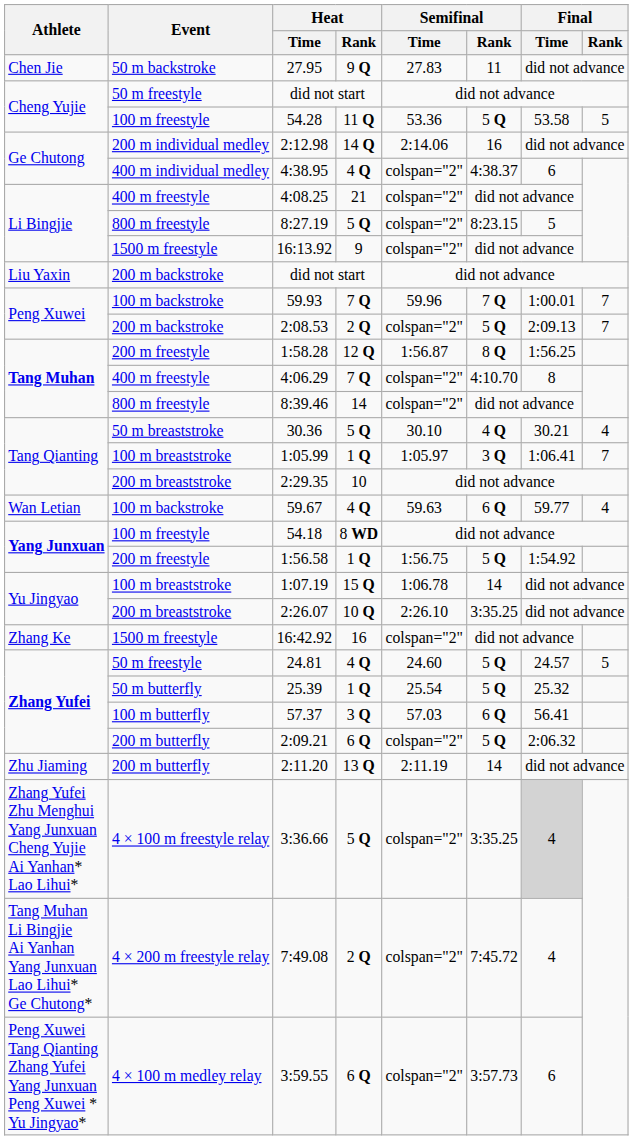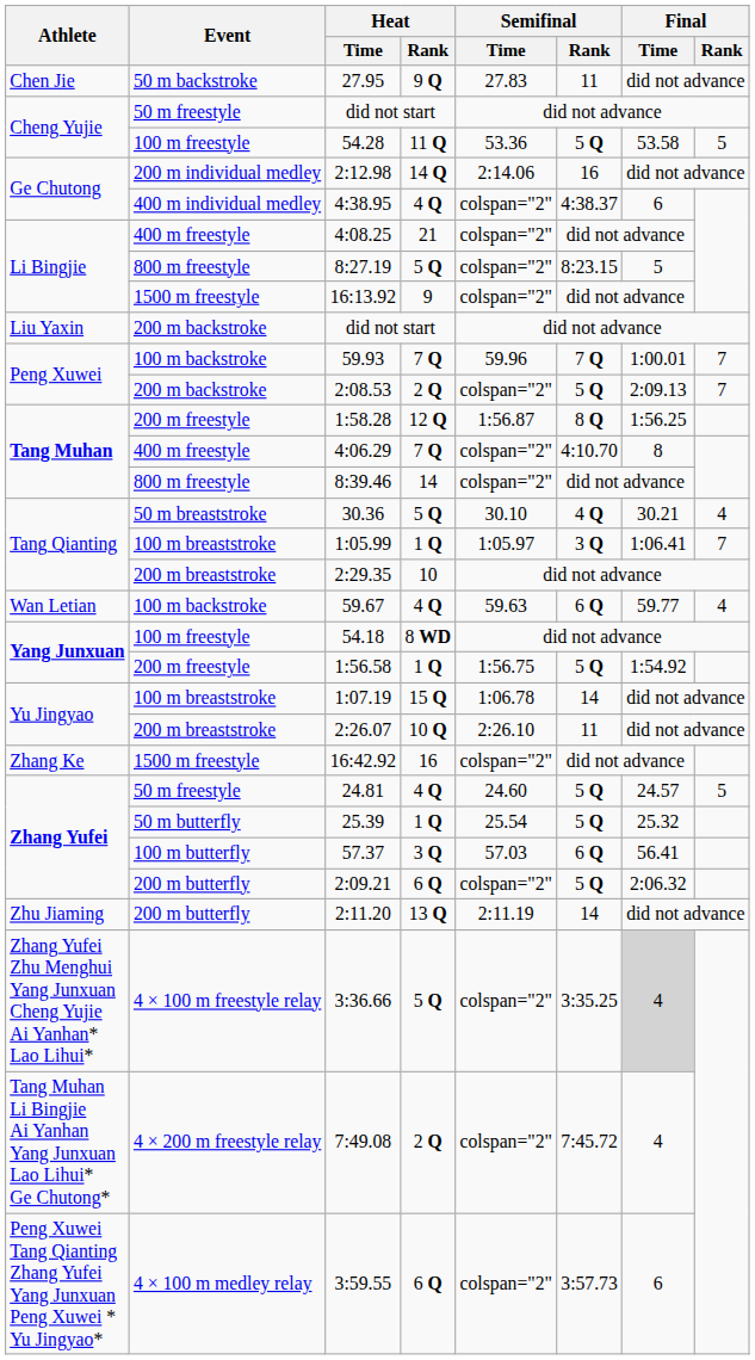2:26.07 | Semifinal / Rank: 3:35.25 -> 11
